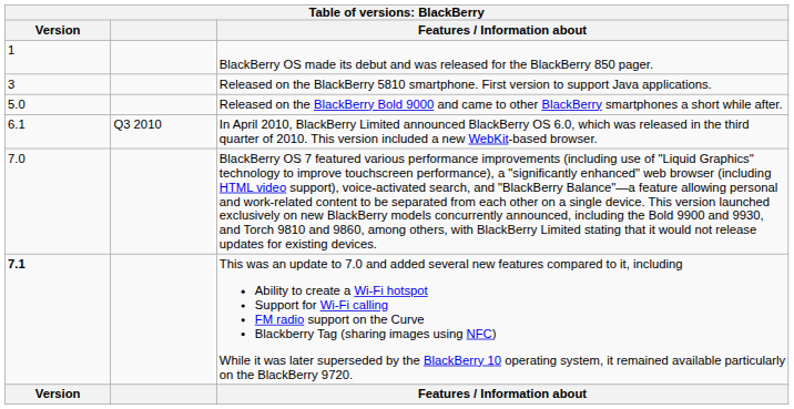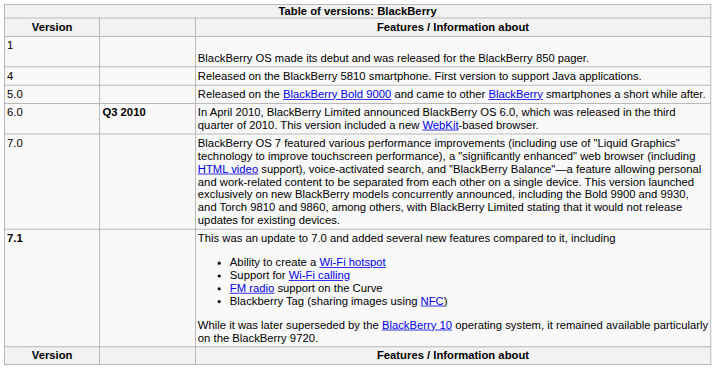row 4 | Version: 3 -> 4
row 6 | Version: 6.1 -> 6.0
row 6 | column 2: normal -> bold
